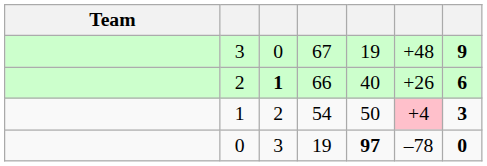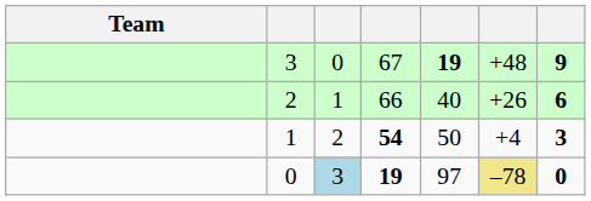row 2 | column 5: normal -> bold
row 3 | column 3: bold -> normal
row 4 | column 4: normal -> bold
row 4 | column 6: pink background -> no background
row 5 | column 3: no background -> lightblue background
row 5 | column 4: normal -> bold
row 5 | column 5: bold -> normal
row 5 | column 6: no background -> khaki background
